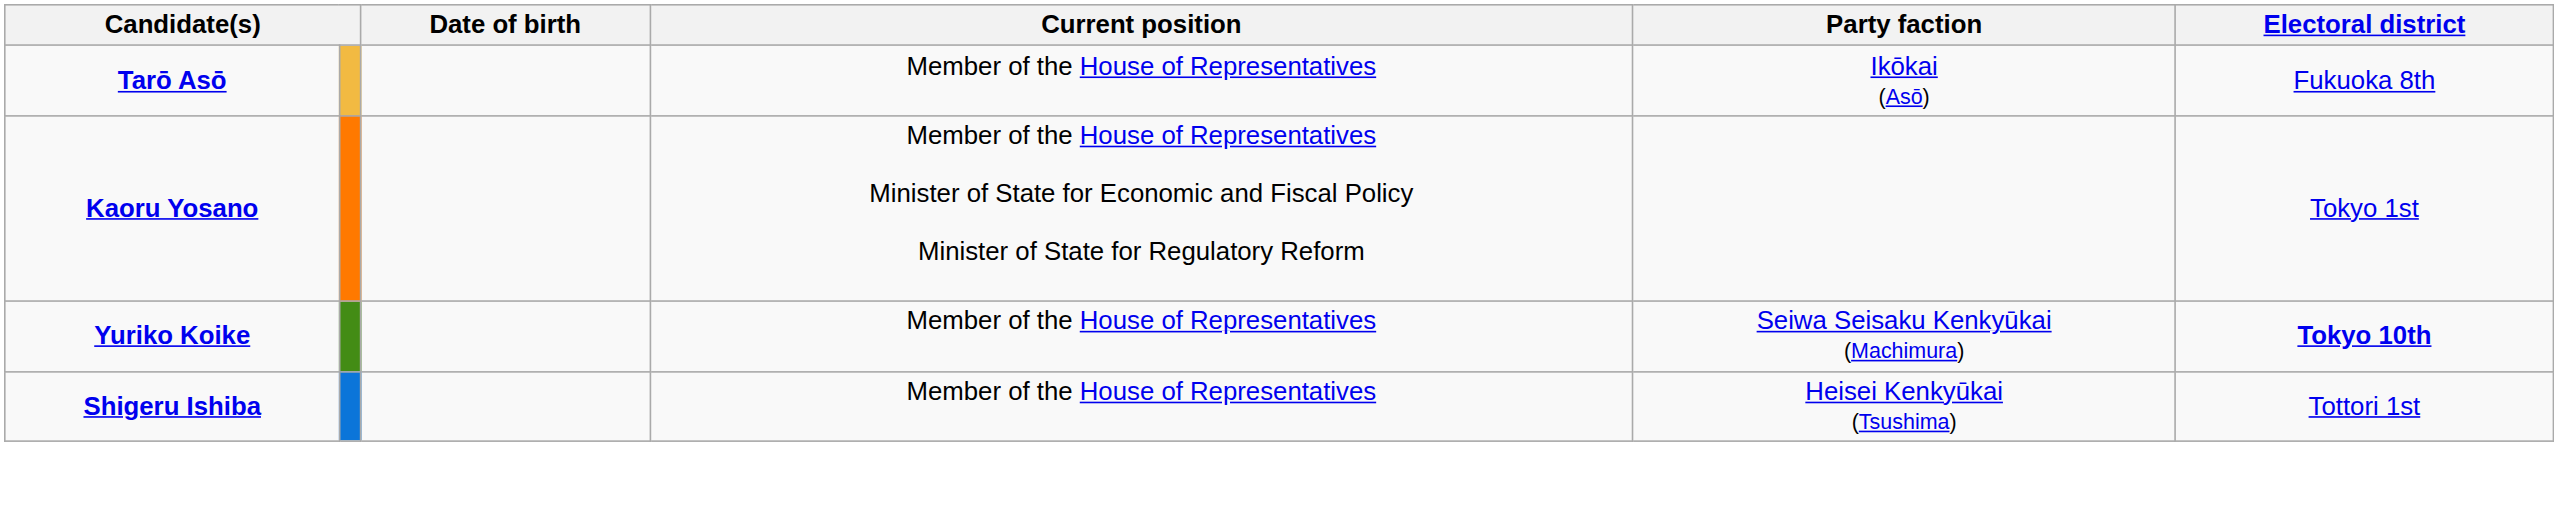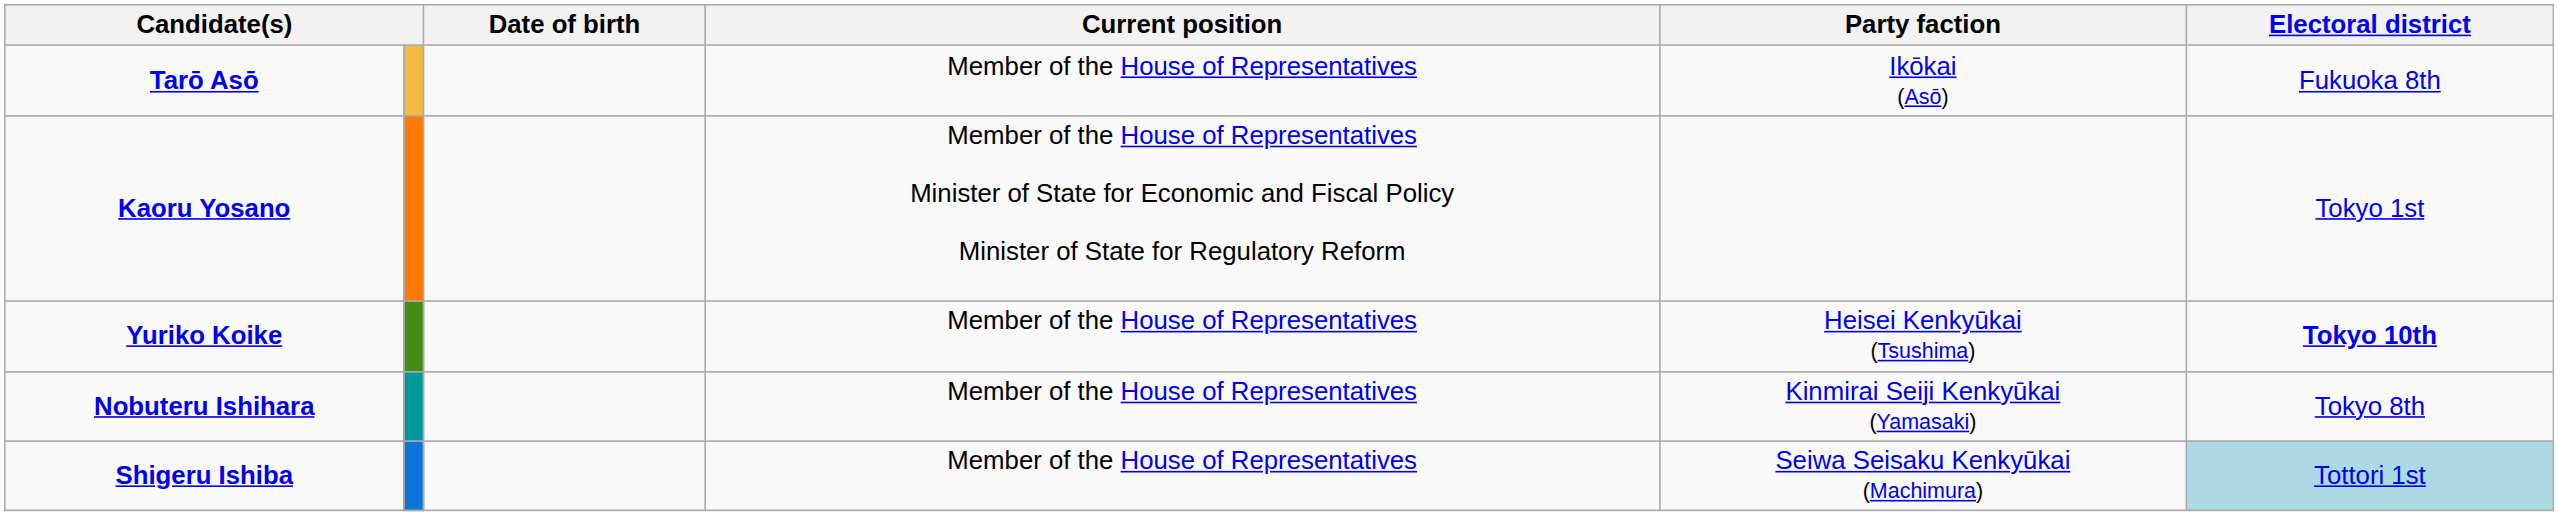Yuriko Koike | Party faction: Seiwa Seisaku Kenkyūkai (Machimura) -> Heisei Kenkyūkai (Tsushima)
+ row: Nobuteru Ishihara | Member of the House of Representatives | Kinmirai Seiji Kenkyūkai (Yamasaki) | Tokyo 8th
Shigeru Ishiba | Party faction: Heisei Kenkyūkai (Tsushima) -> Seiwa Seisaku Kenkyūkai (Machimura)
Shigeru Ishiba | Electoral district: no background -> lightblue background
